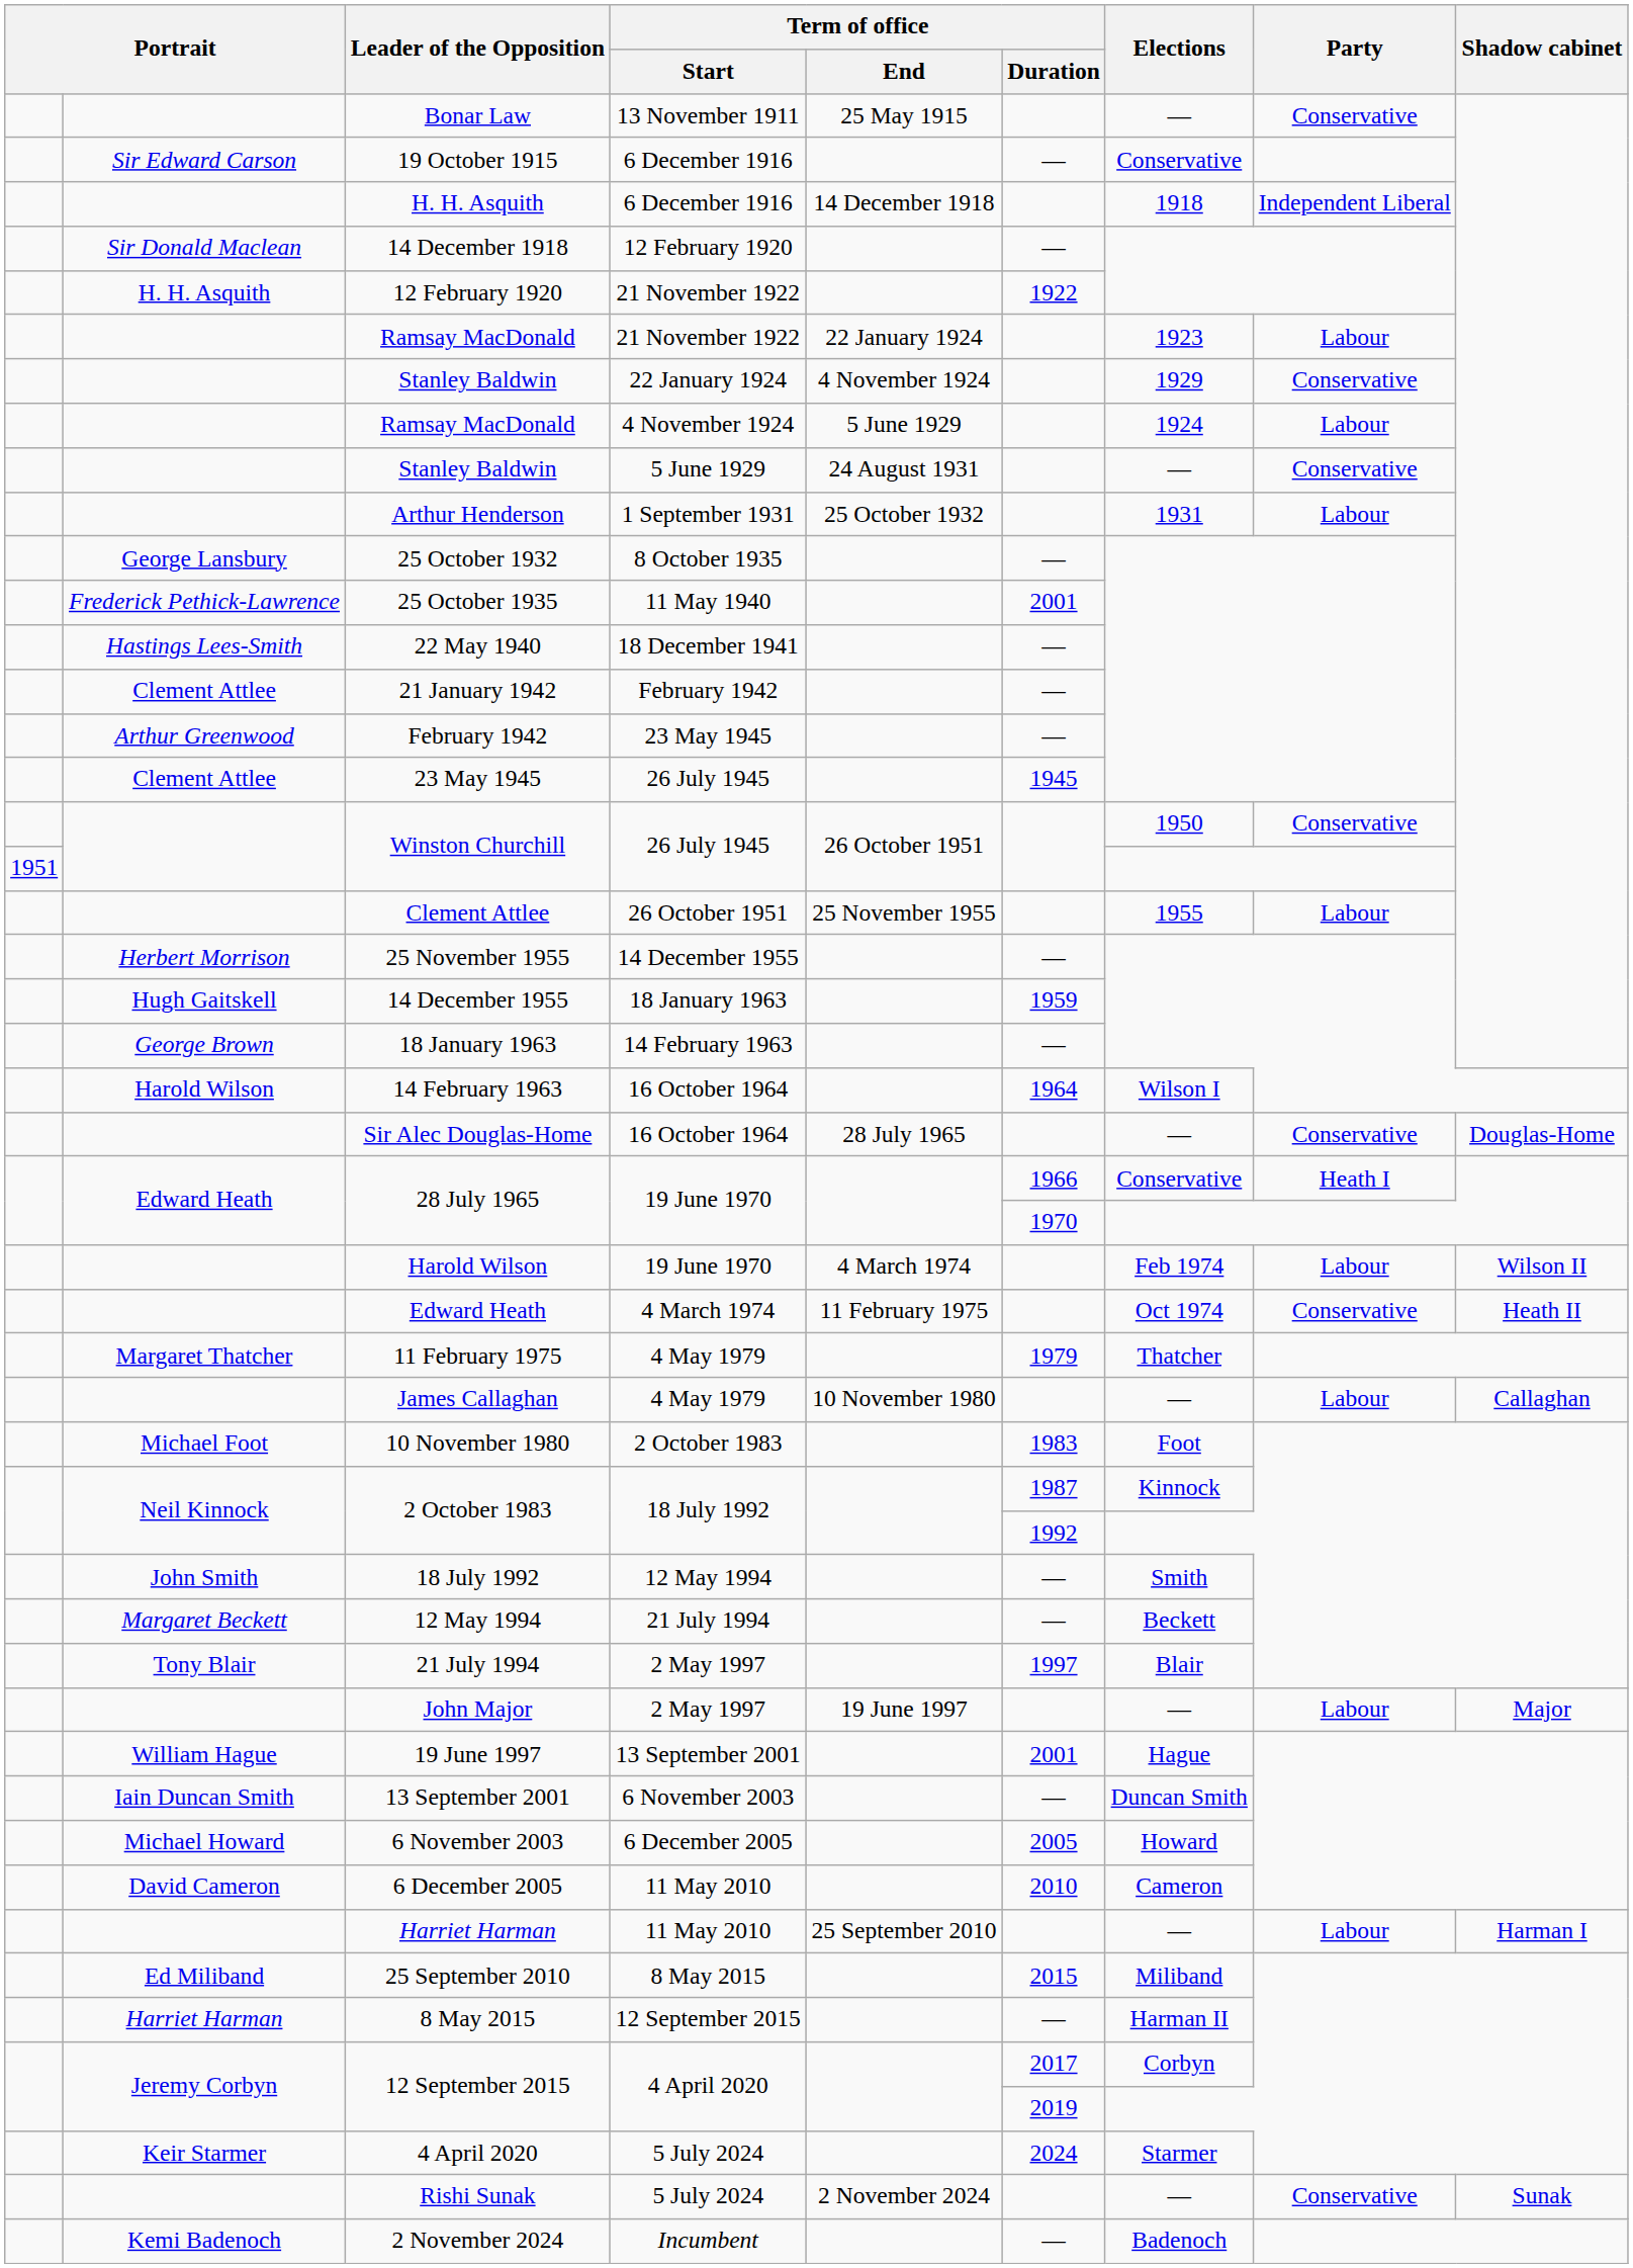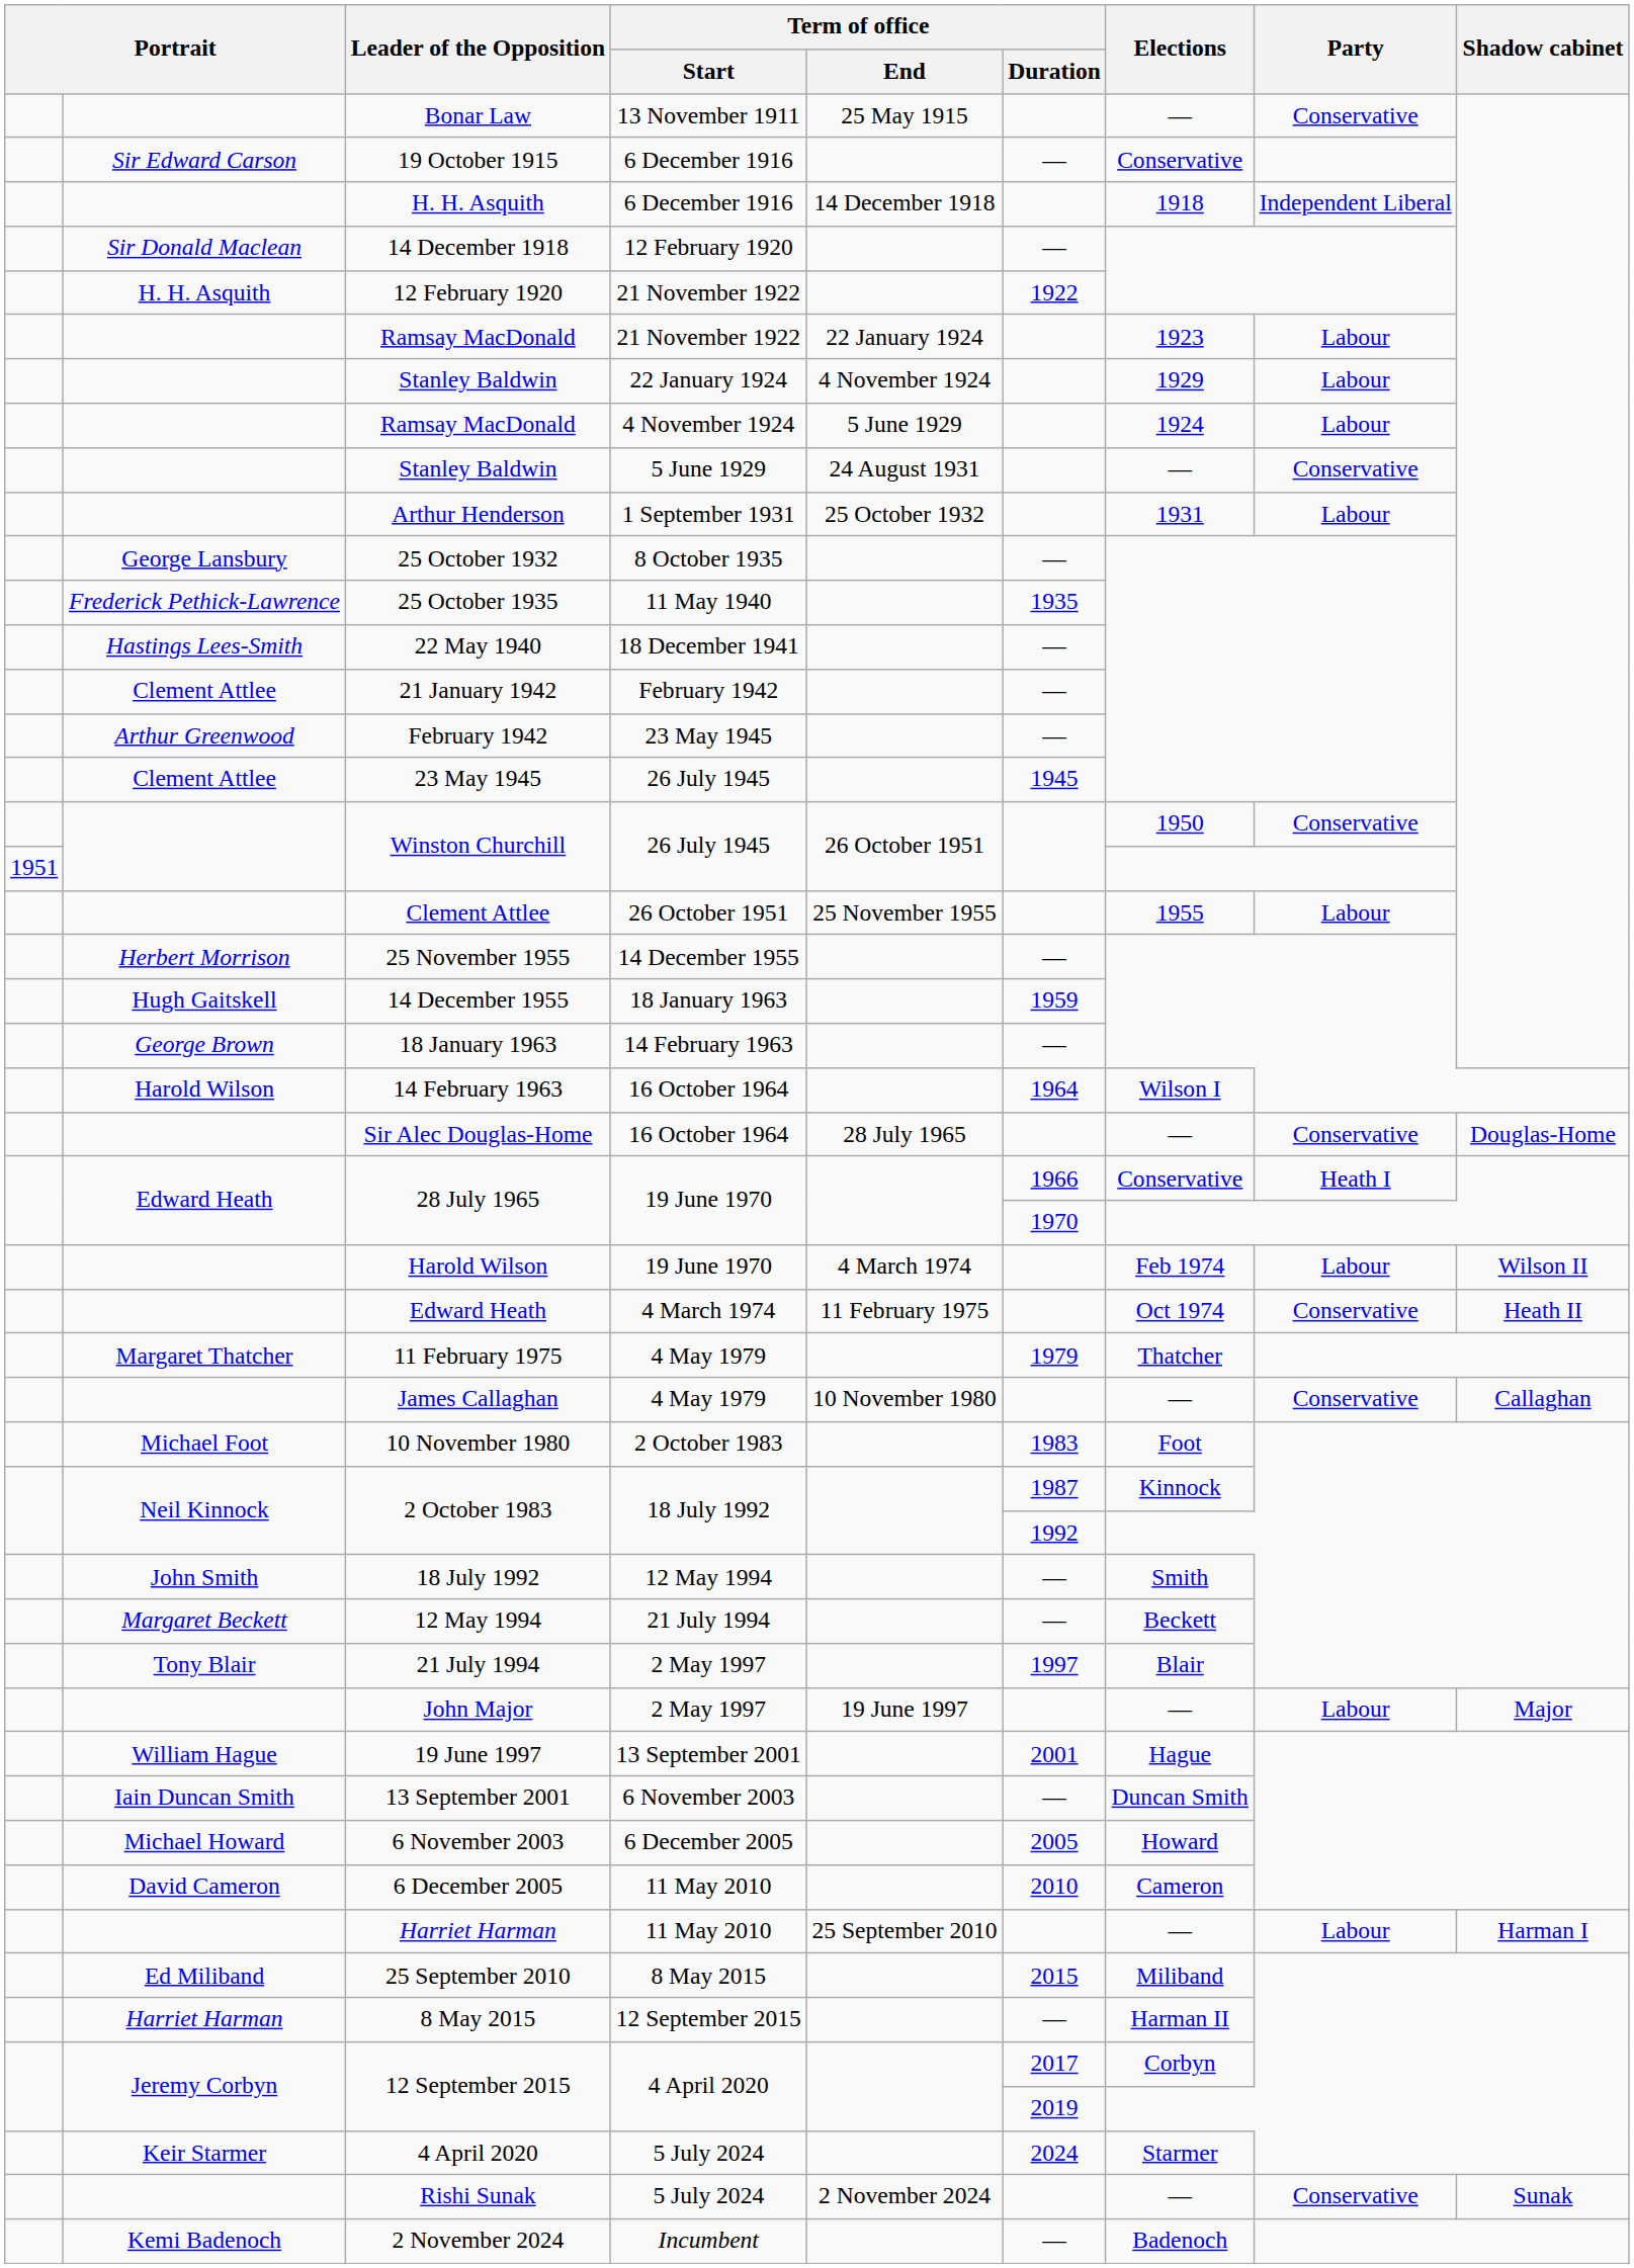Stanley Baldwin / 22 January 1924 | Party: Conservative -> Labour
25 October 1935 | Term of office / Duration: 2001 -> 1935
James Callaghan | Party: Labour -> Conservative
